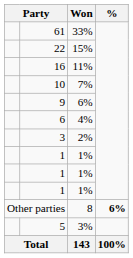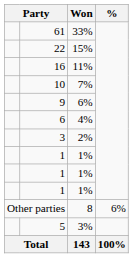Other parties | %: bold -> normal
